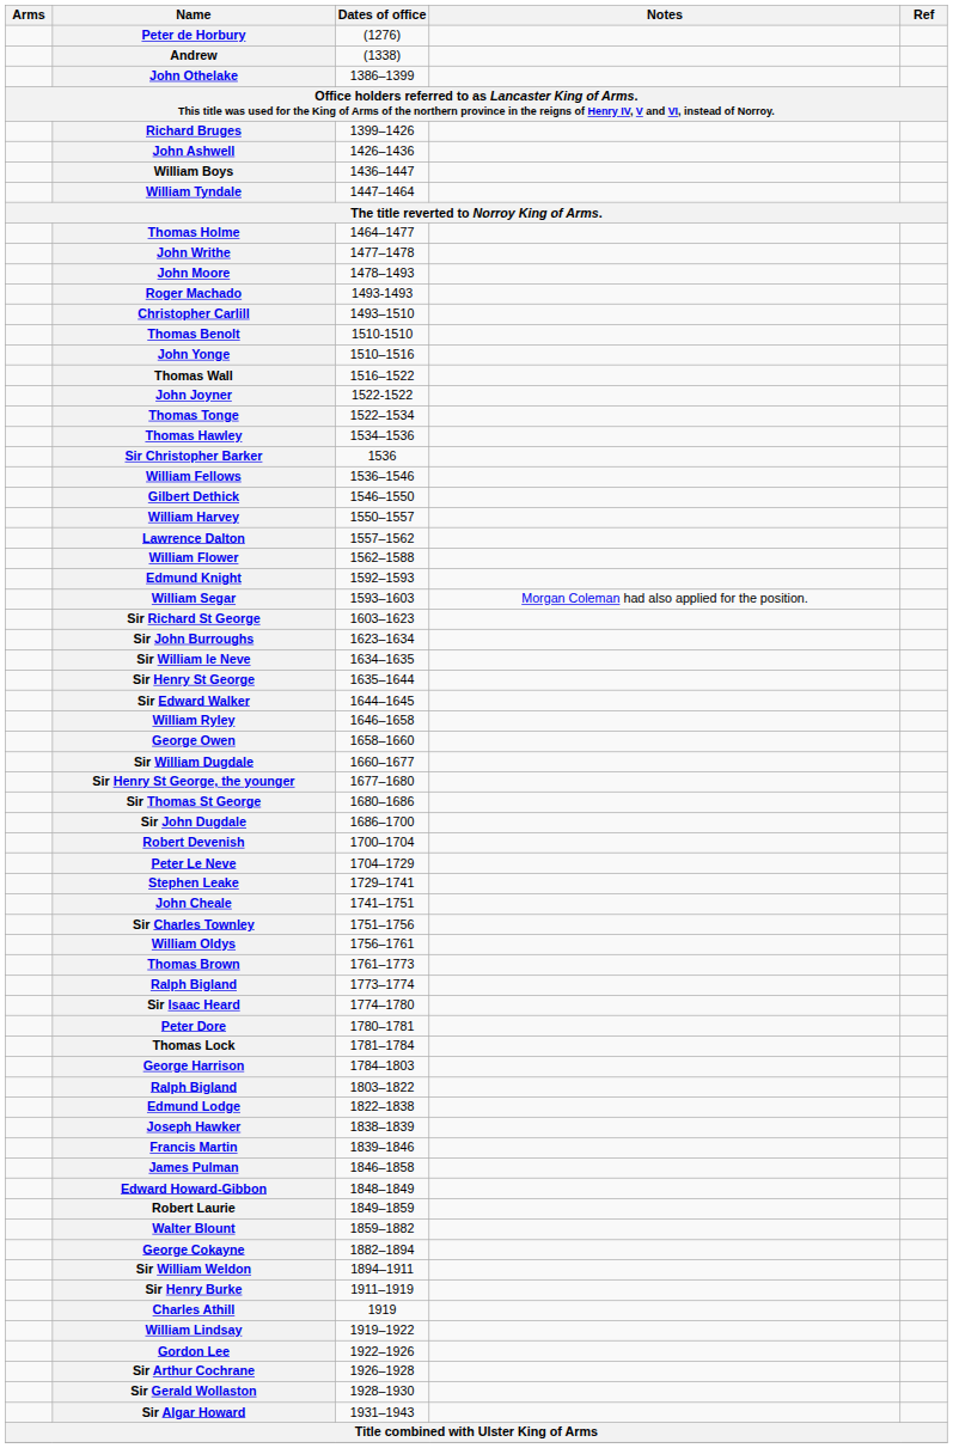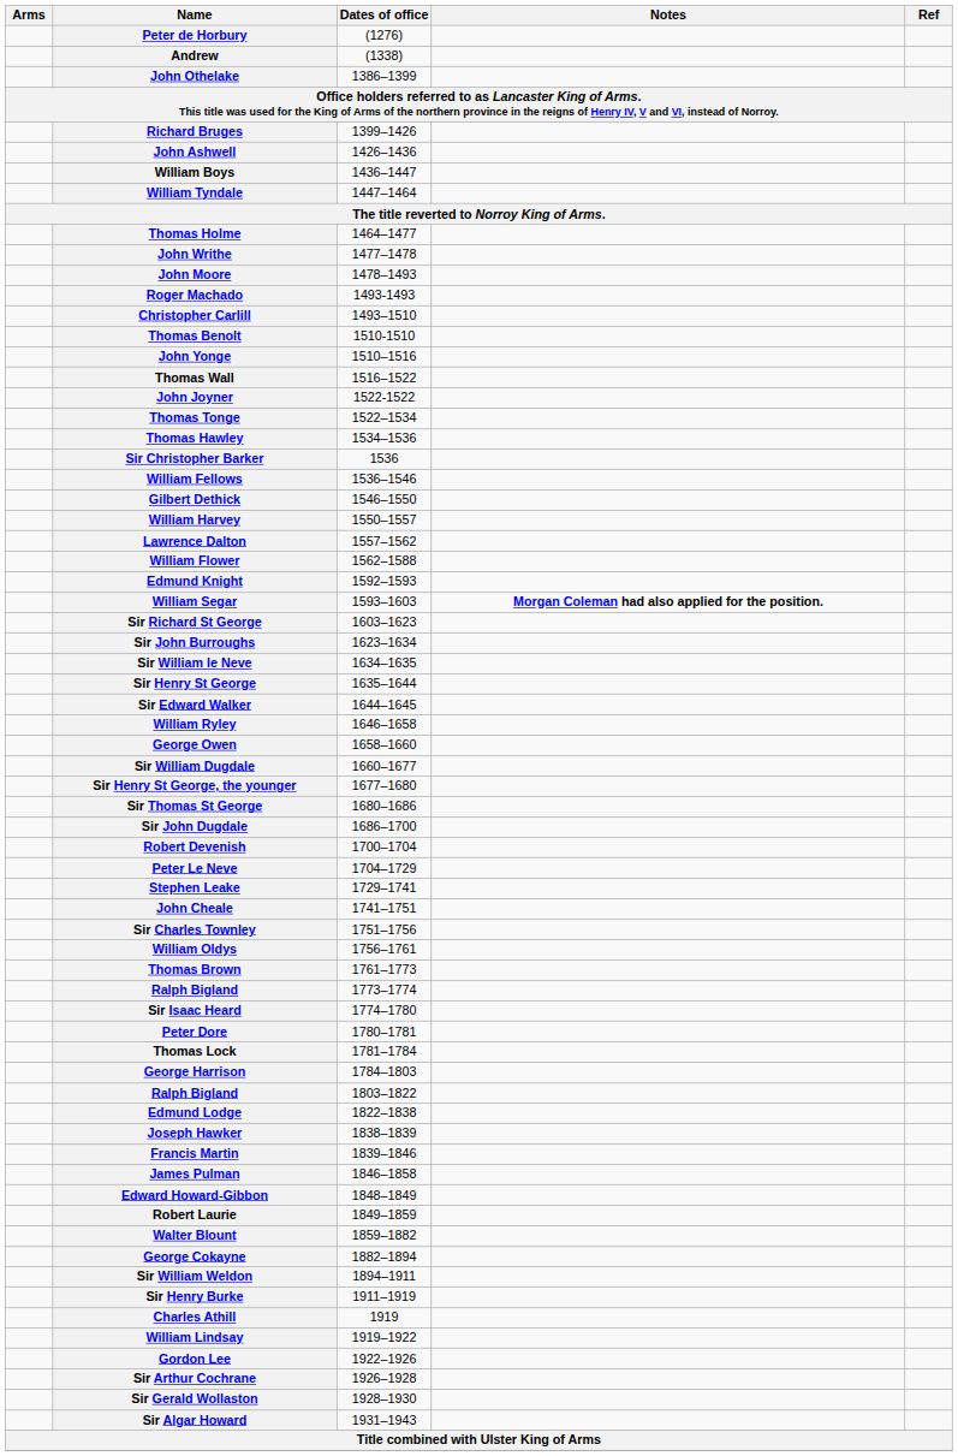William Segar | Notes: normal -> bold
